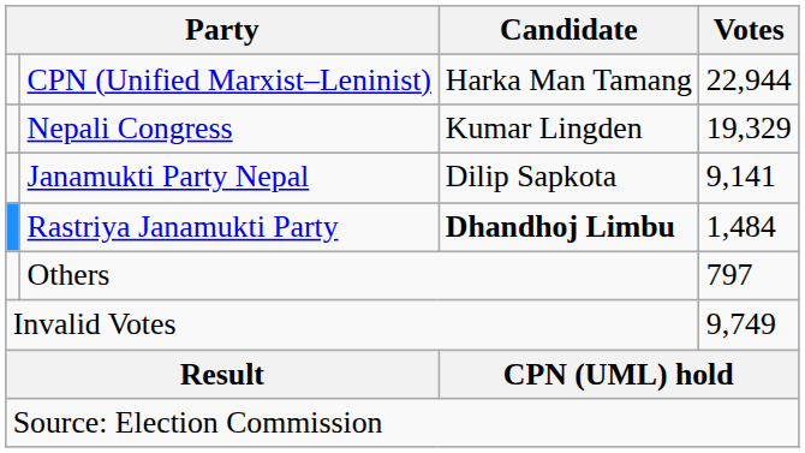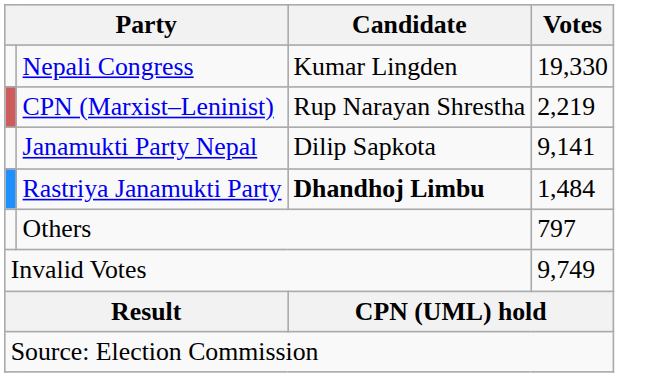- row: CPN (Unified Marxist–Leninist) | Harka Man Tamang | 22,944
Nepali Congress | Votes: 19,329 -> 19,330
+ row: CPN (Marxist–Leninist) | Rup Narayan Shrestha | 2,219
